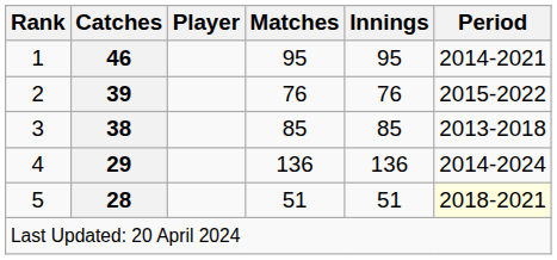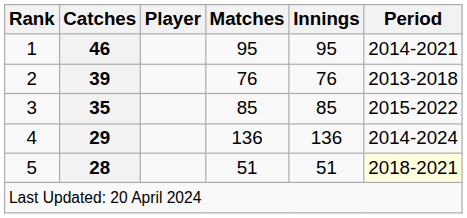2 | Period: 2015-2022 -> 2013-2018
3 | Catches: 38 -> 35
3 | Period: 2013-2018 -> 2015-2022
